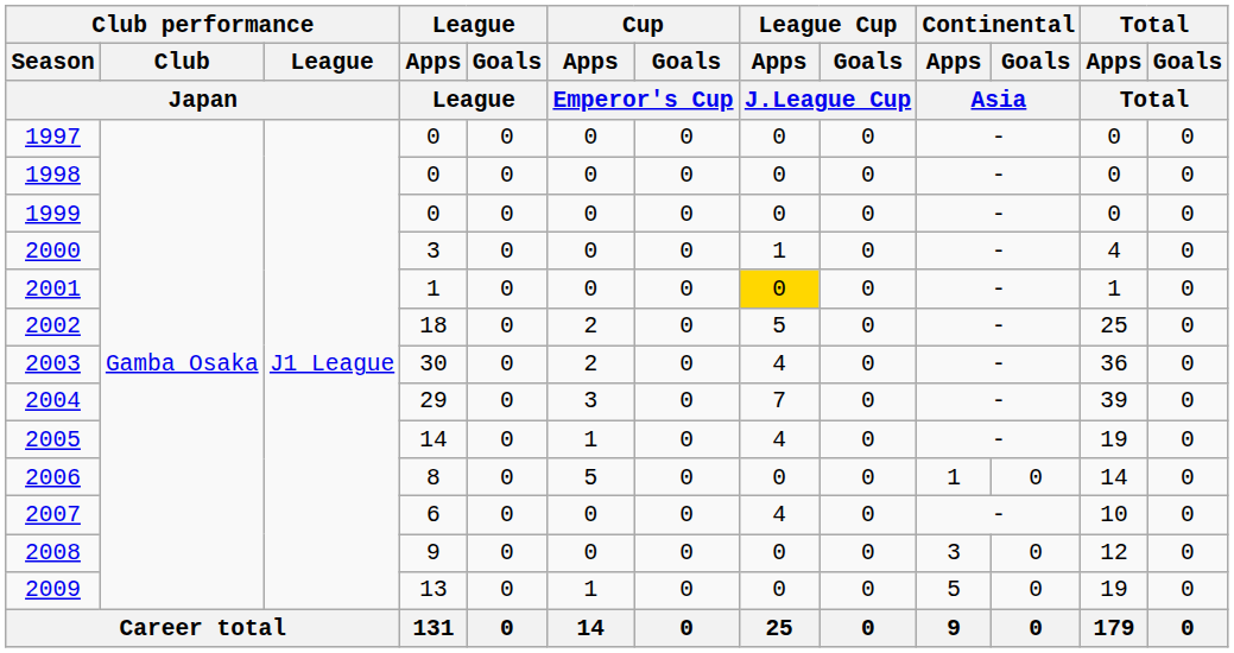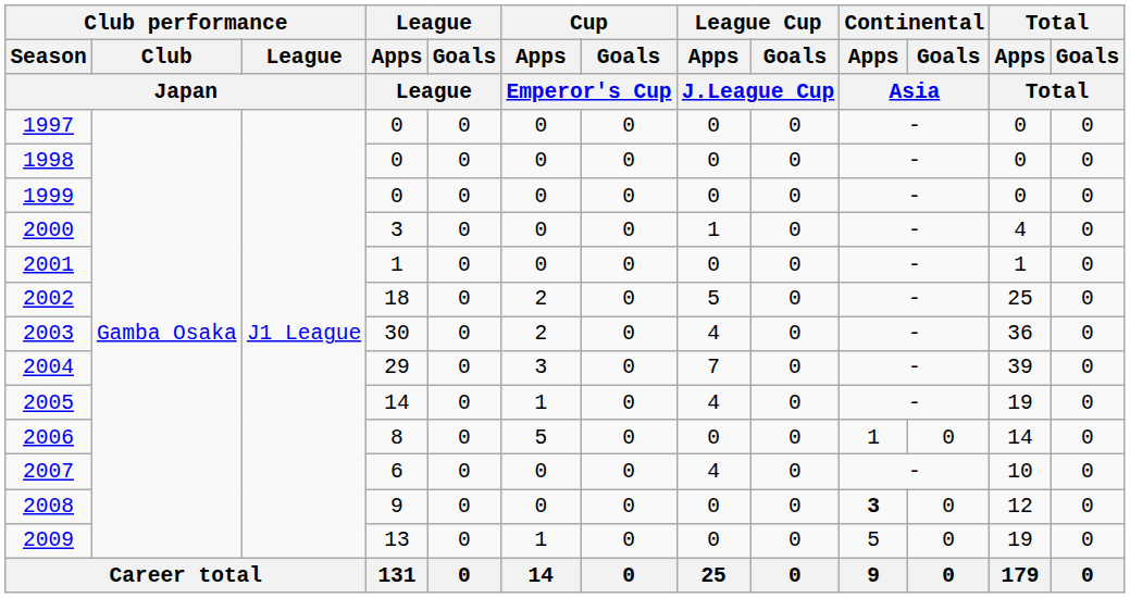2001 | League Cup / Apps / J.League Cup: gold background -> no background
2008 | Continental / Apps / Asia: normal -> bold
